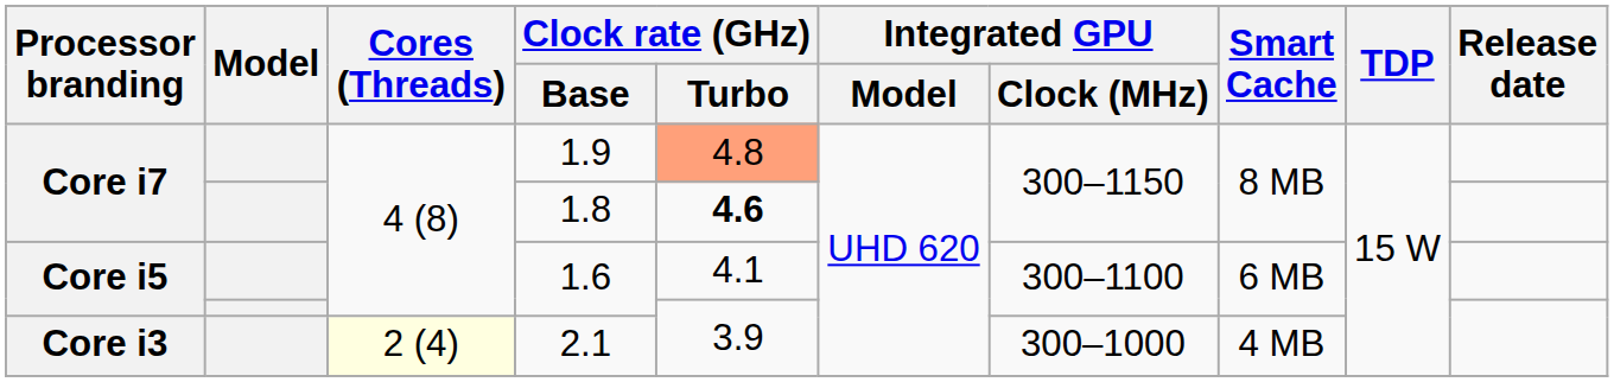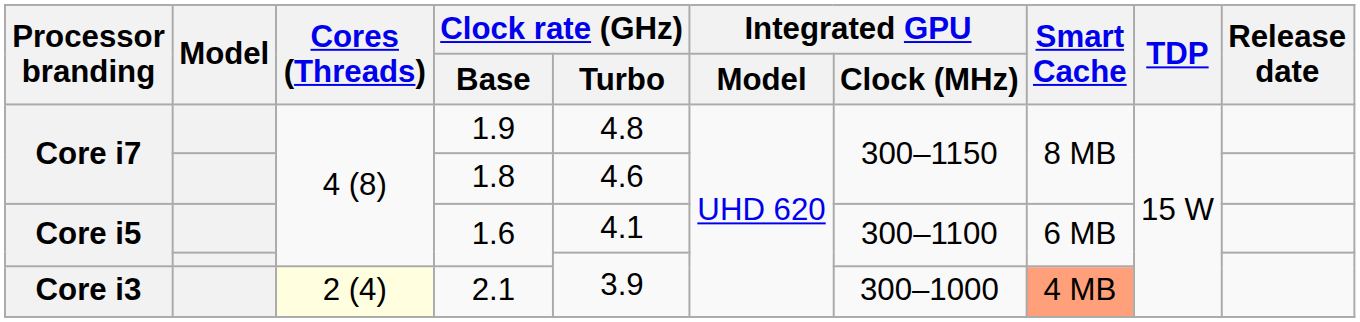1.9 | Clock rate (GHz) / Turbo: lightsalmon background -> no background
1.8 | Clock rate (GHz) / Turbo: bold -> normal
2.1 | Smart Cache: no background -> lightsalmon background
